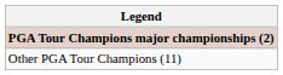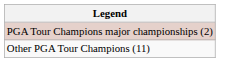row 2 | column 1: bold -> normal
